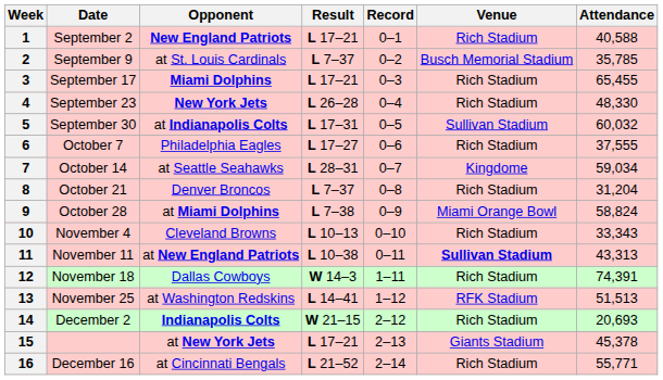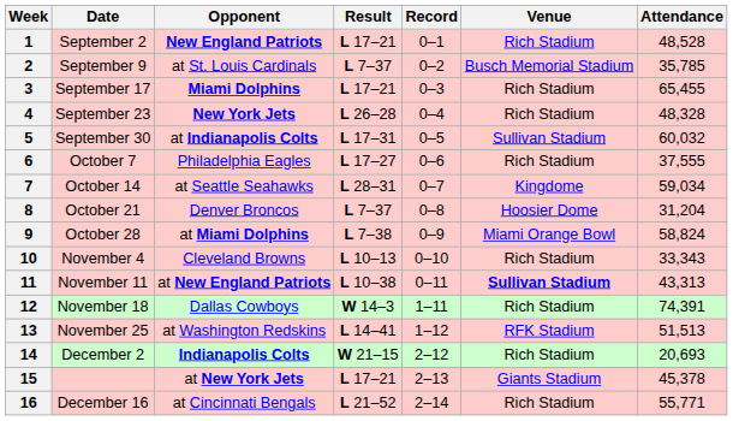1 | Attendance: 40,588 -> 48,528
4 | Attendance: 48,330 -> 48,328
8 | Venue: Rich Stadium -> Hoosier Dome
